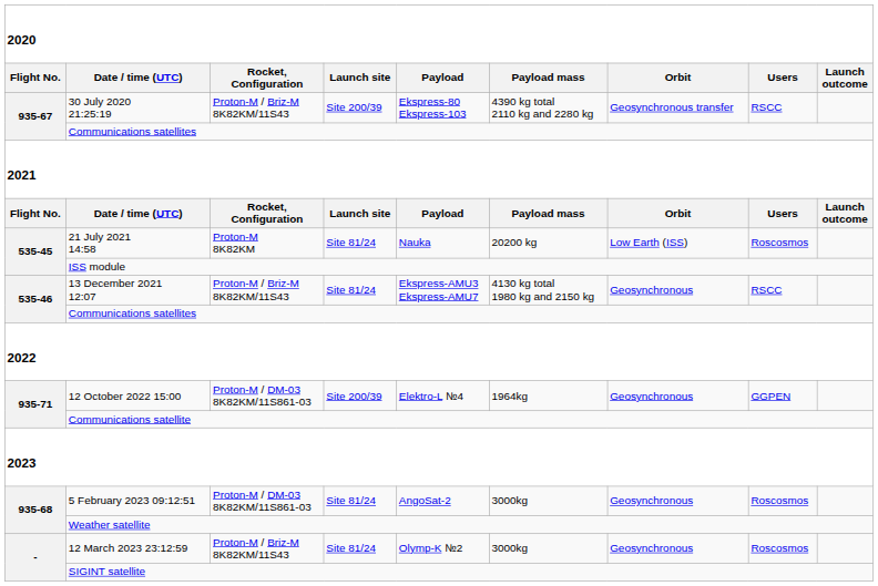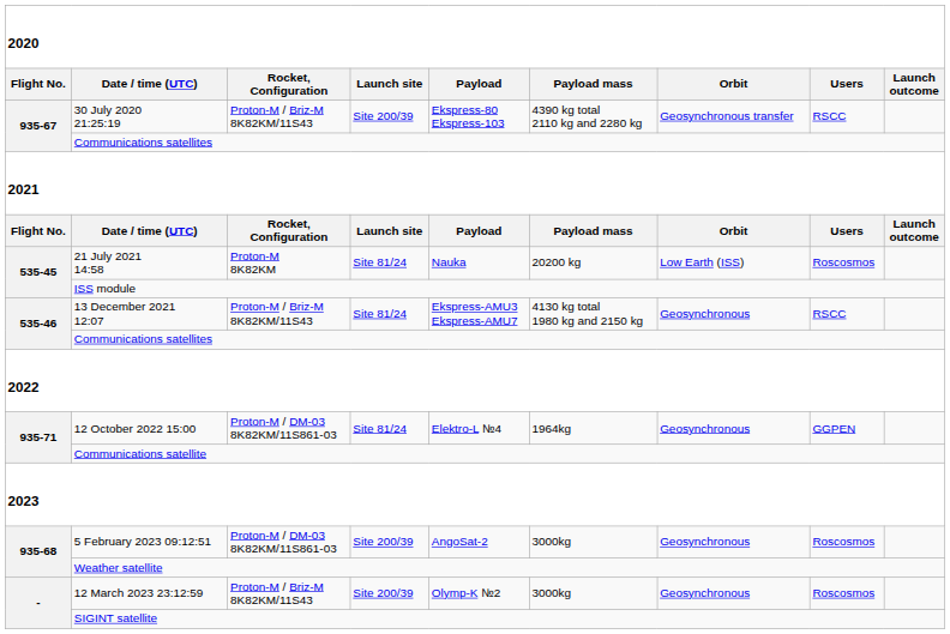12 October 2022 15:00 | column 4: Site 200/39 -> Site 81/24
5 February 2023 09:12:51 | column 4: Site 81/24 -> Site 200/39
12 March 2023 23:12:59 | column 4: Site 81/24 -> Site 200/39
